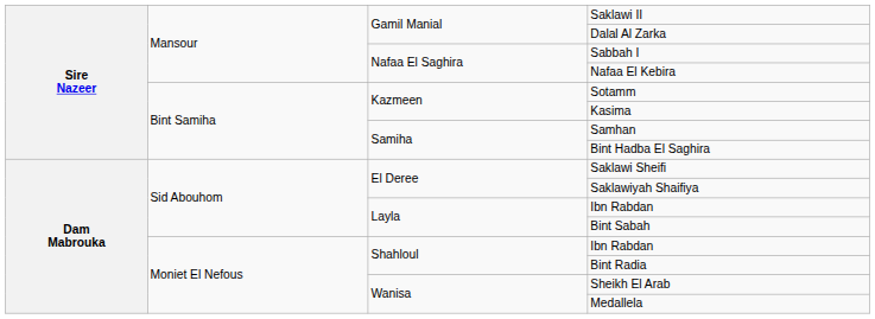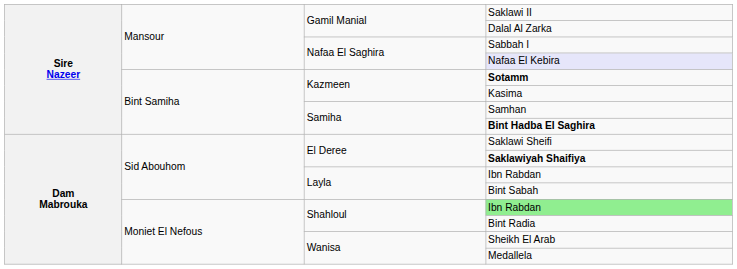Nafaa El Kebira | column 4: no background -> lavender background
Sotamm | column 4: normal -> bold
Bint Hadba El Saghira | column 4: normal -> bold
Saklawiyah Shaifiya | column 4: normal -> bold
Shahloul / Ibn Rabdan | column 4: no background -> lightgreen background
